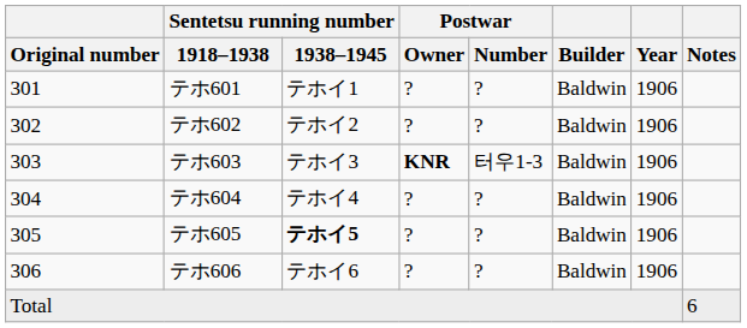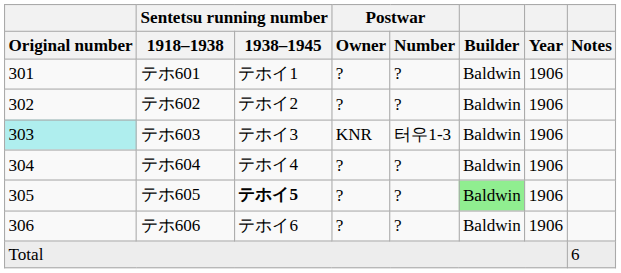テホ603 | Original number: no background -> paleturquoise background
テホ603 | Postwar / Owner: bold -> normal
テホ605 | Builder: no background -> lightgreen background
